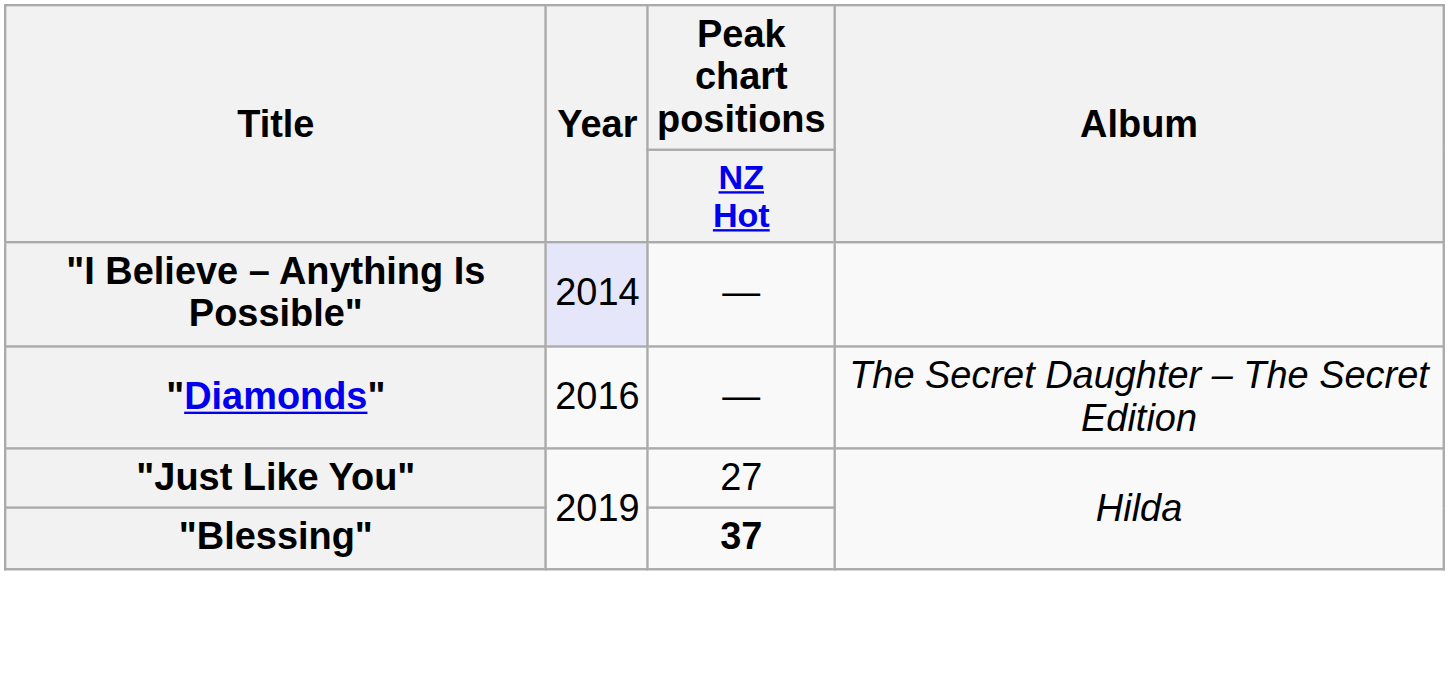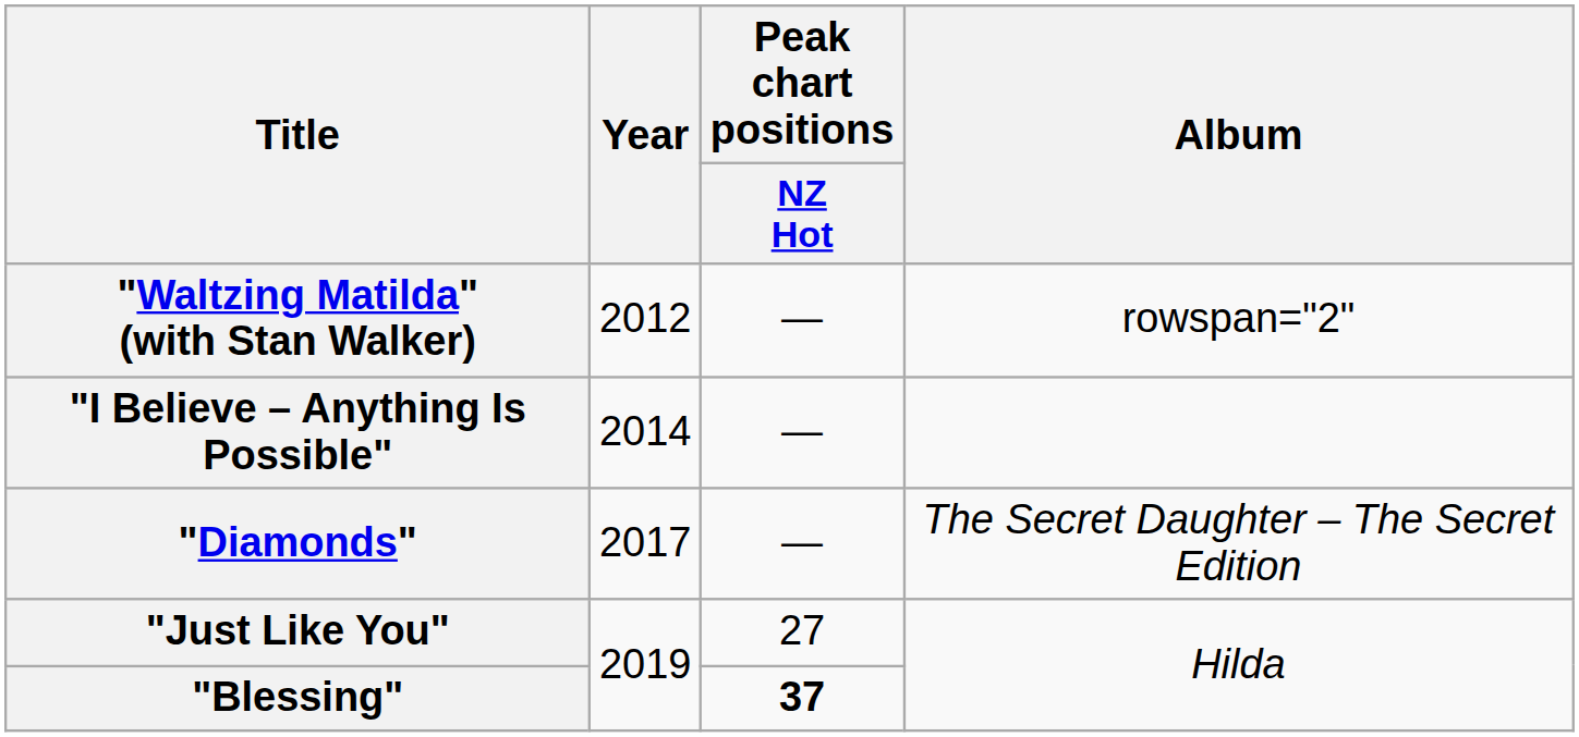+ row: "Waltzing Matilda" (with Stan Walker) | 2012 | — | rowspan="2"
"I Believe – Anything Is Possible" | Year: lavender background -> no background
"Diamonds" | Year: 2016 -> 2017
